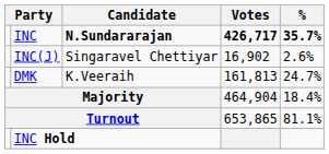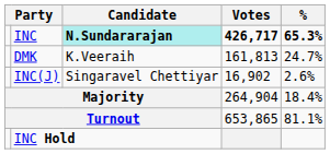INC | Candidate: no background -> paleturquoise background
INC | %: 35.7% -> 65.3%
rows swapped: DMK <-> INC(J)
Majority | Votes: 464,904 -> 264,904
